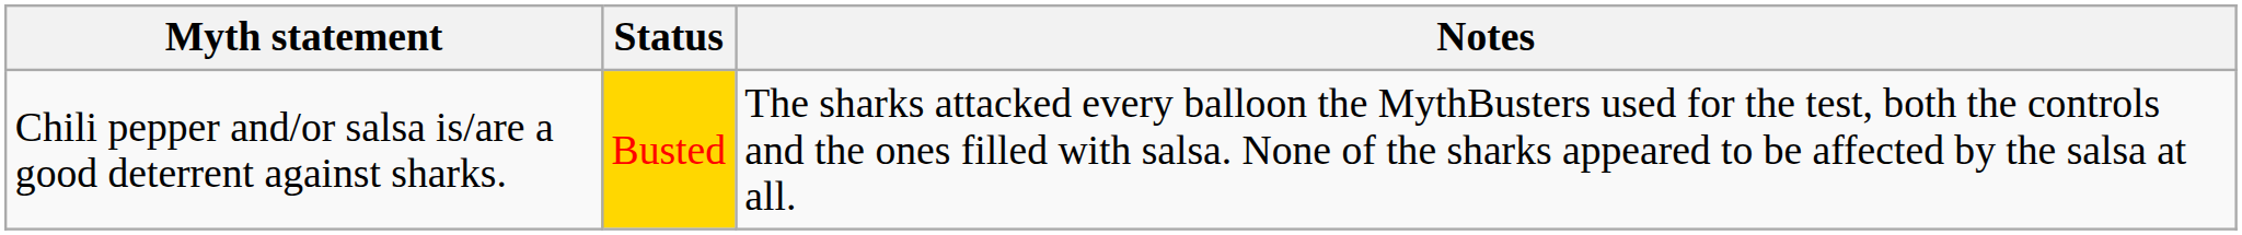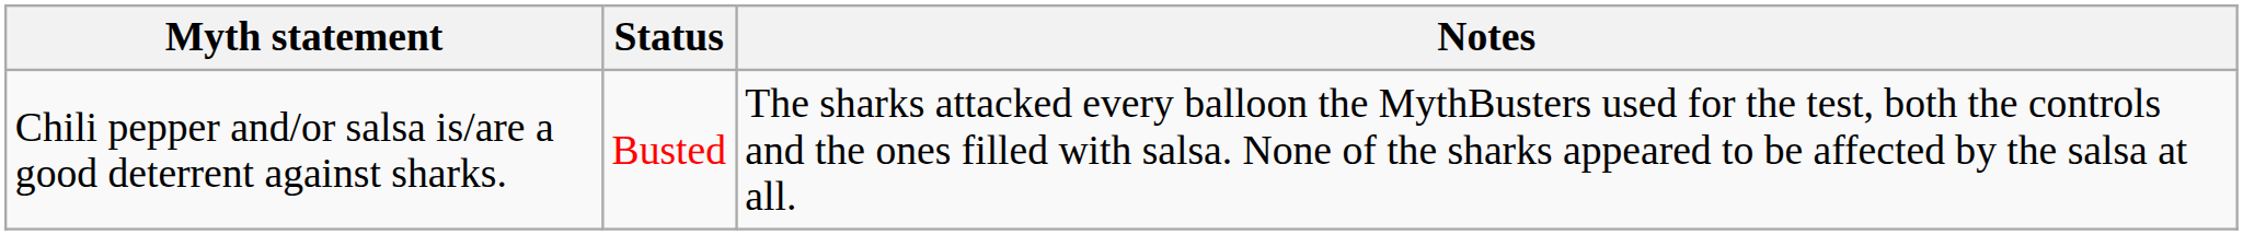row 2 | Status: gold background -> no background
